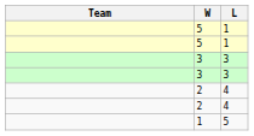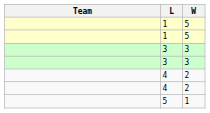columns swapped: W <-> L
